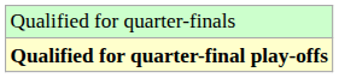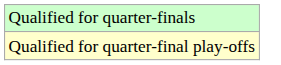row 2 | column 1: bold -> normal
